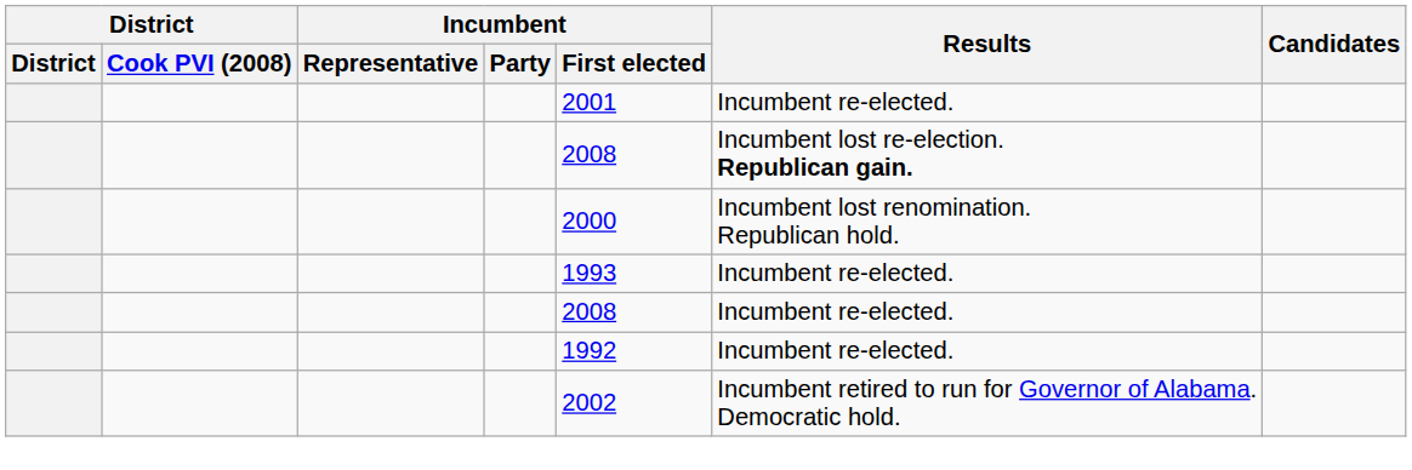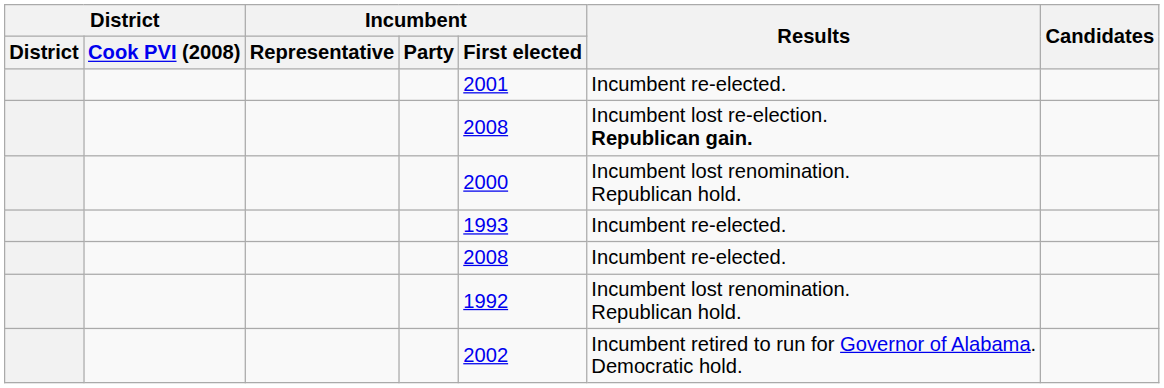row 8 | Results: Incumbent re-elected. -> Incumbent lost renomination. Republican hold.
